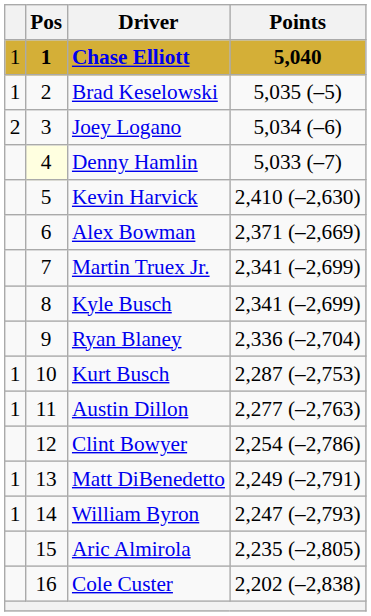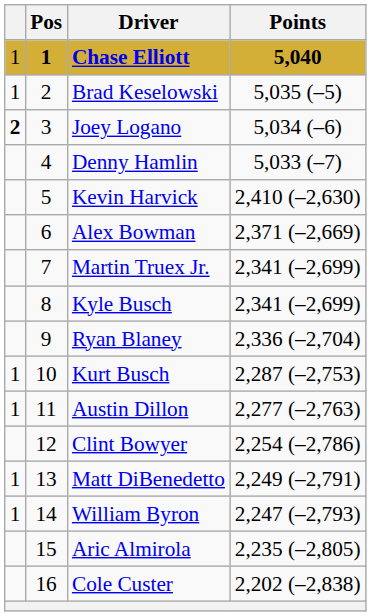Joey Logano | column 1: normal -> bold
Denny Hamlin | Pos: lightyellow background -> no background
